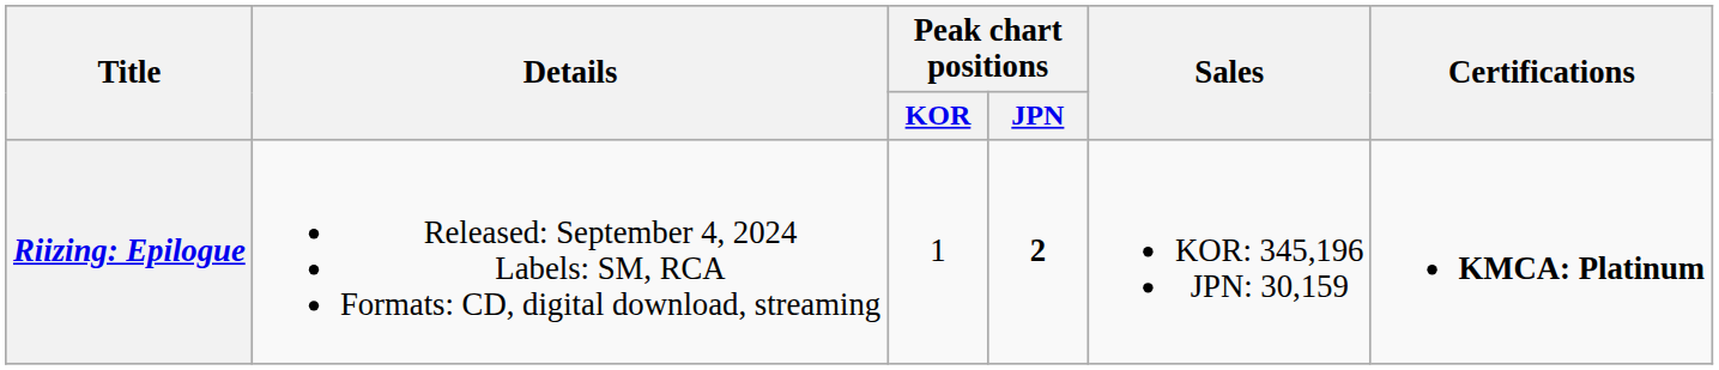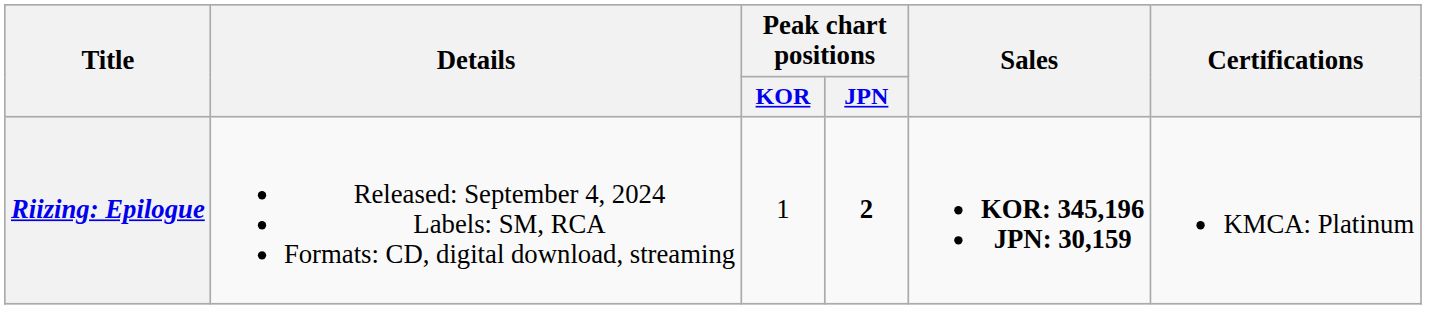Riizing: Epilogue | Sales: normal -> bold
Riizing: Epilogue | Certifications: bold -> normal
